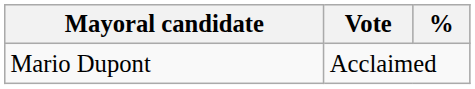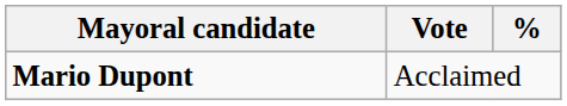Mario Dupont | Mayoral candidate: normal -> bold
